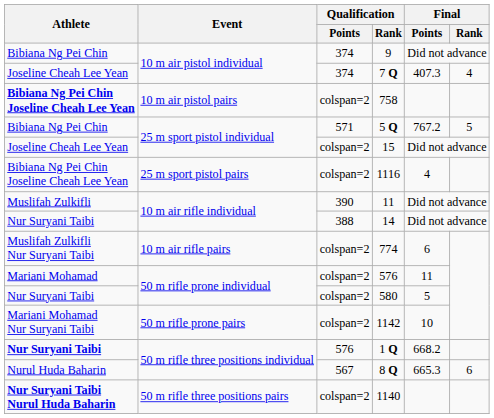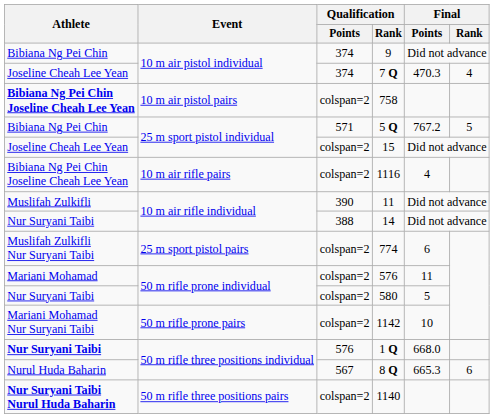7 Q | Final / Points: 407.3 -> 470.3
1116 | Event: 25 m sport pistol pairs -> 10 m air rifle pairs
774 | Event: 10 m air rifle pairs -> 25 m sport pistol pairs
1 Q | Final / Points: 668.2 -> 668.0
